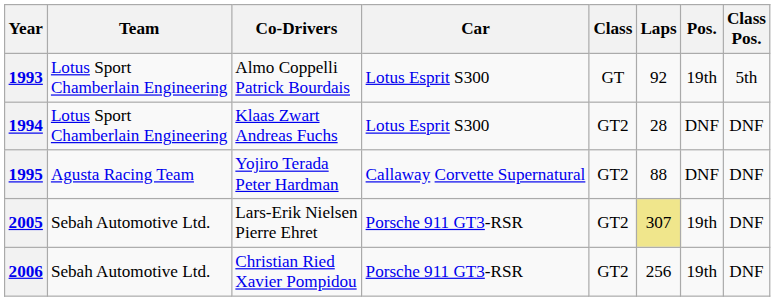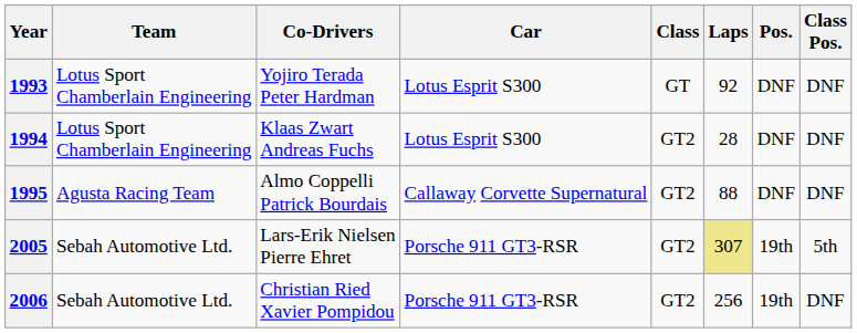1993 | Co-Drivers: Almo Coppelli Patrick Bourdais -> Yojiro Terada Peter Hardman
1993 | Pos.: 19th -> DNF
1993 | Class Pos.: 5th -> DNF
1995 | Co-Drivers: Yojiro Terada Peter Hardman -> Almo Coppelli Patrick Bourdais
2005 | Class Pos.: DNF -> 5th
